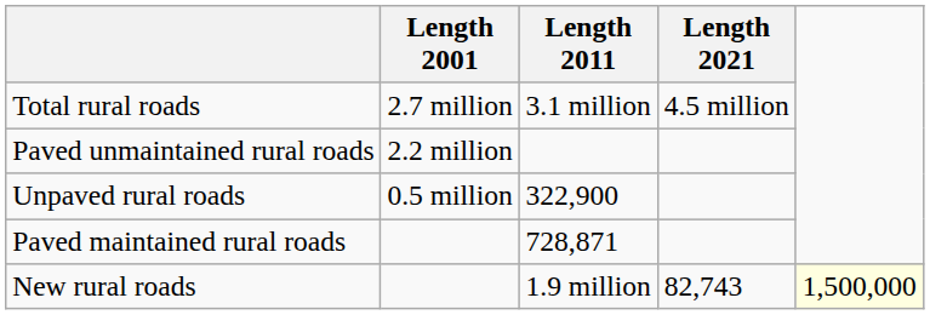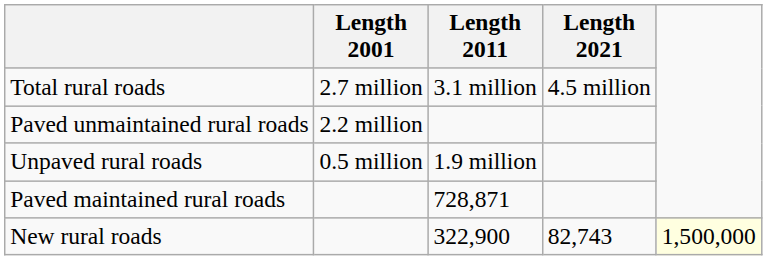Unpaved rural roads | Length 2011: 322,900 -> 1.9 million
New rural roads | Length 2011: 1.9 million -> 322,900
